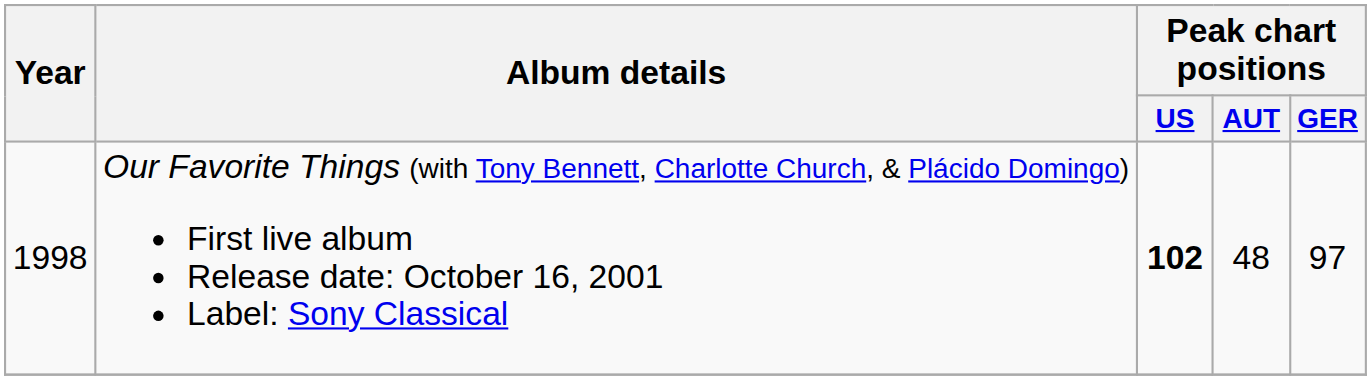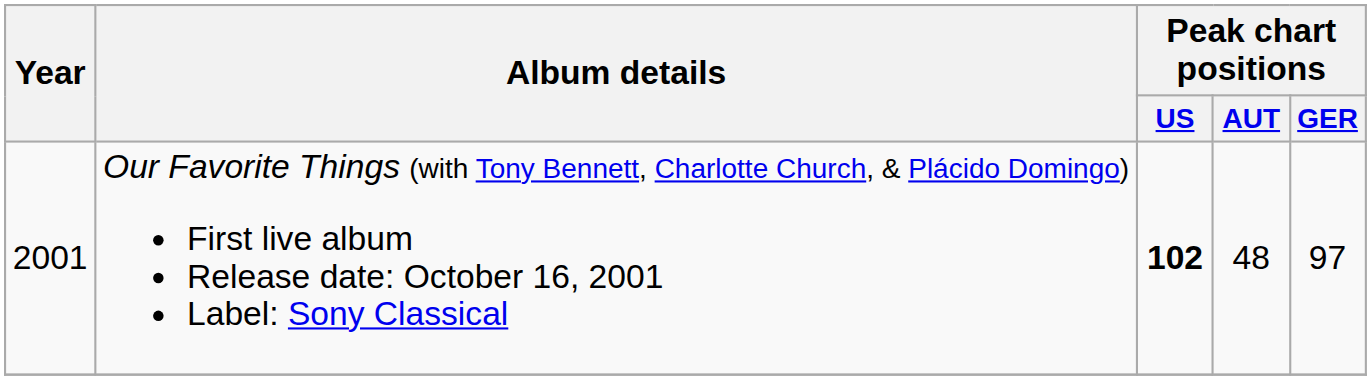row 3 | Year: 1998 -> 2001
